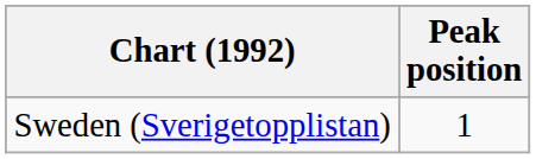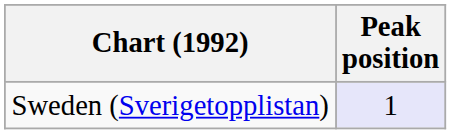Sweden (Sverigetopplistan) | Peak position: no background -> lavender background
